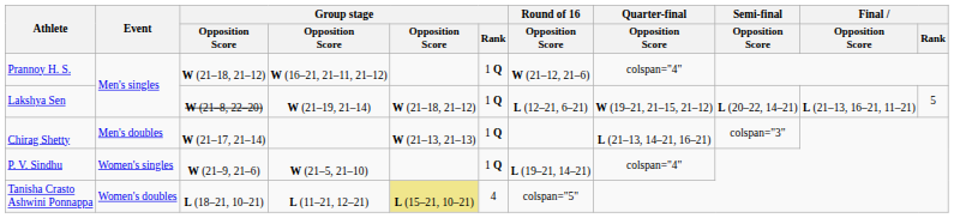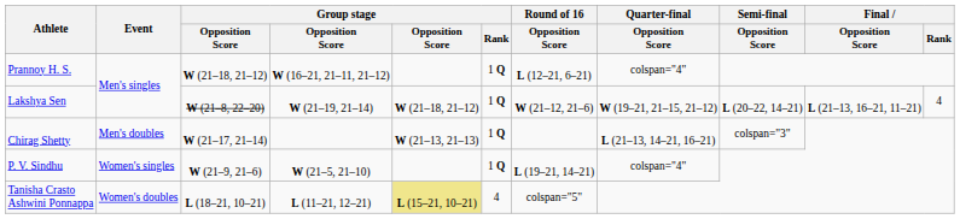Prannoy H. S. | Round of 16 / Opposition Score: W (21–12, 21–6) -> L (12–21, 6–21)
Lakshya Sen | Round of 16 / Opposition Score: L (12–21, 6–21) -> W (21–12, 21–6)
Lakshya Sen | Final / Rank: 5 -> 4
